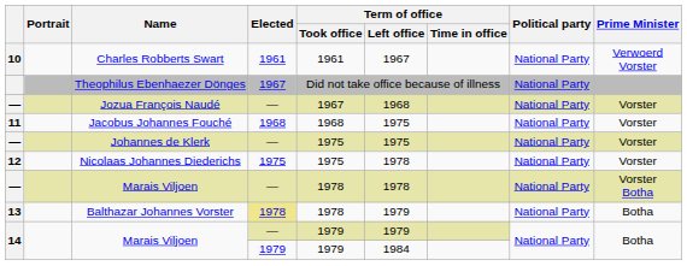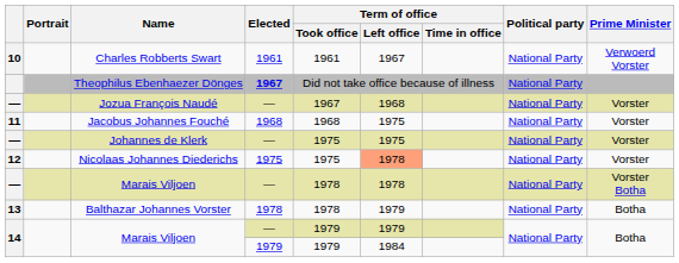Theophilus Ebenhaezer Dönges | Elected: normal -> bold
Nicolaas Johannes Diederichs | Term of office / Left office: no background -> lightsalmon background
Balthazar Johannes Vorster | Elected: khaki background -> no background
